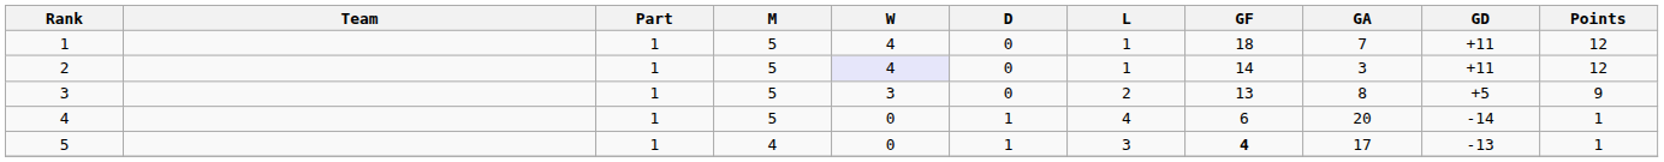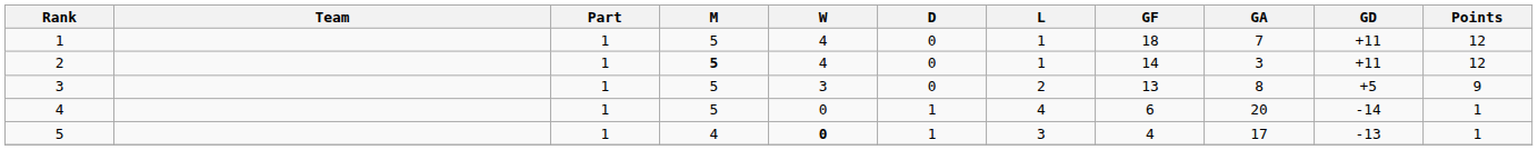row 3 | M: normal -> bold
row 3 | W: lavender background -> no background
row 6 | W: normal -> bold
row 6 | GF: bold -> normal
